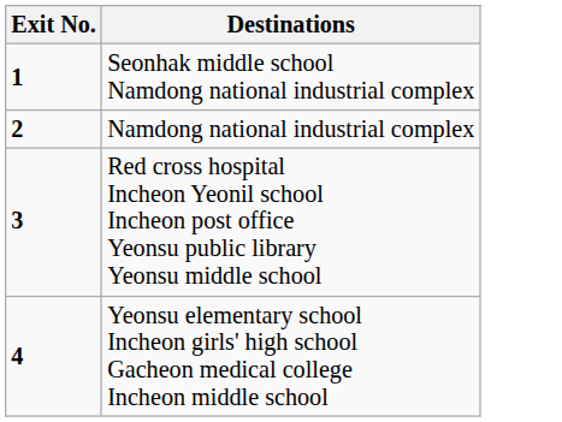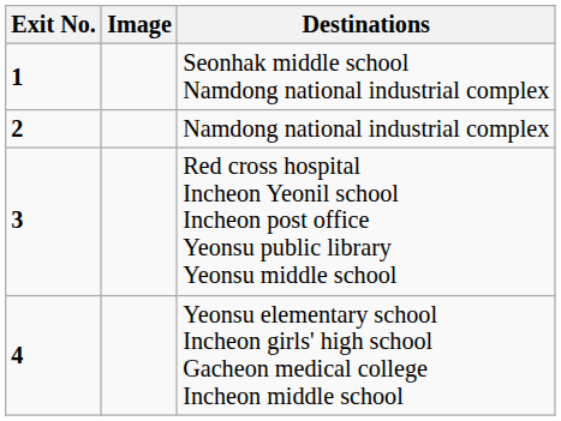+ column: Image
